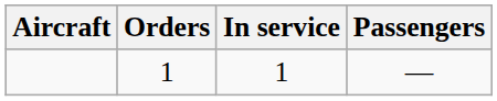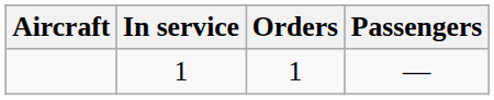columns swapped: In service <-> Orders
